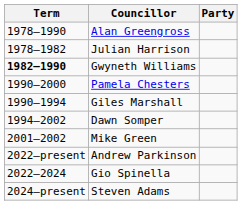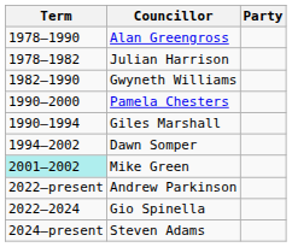Gwyneth Williams | Term: bold -> normal
Mike Green | Term: no background -> paleturquoise background
